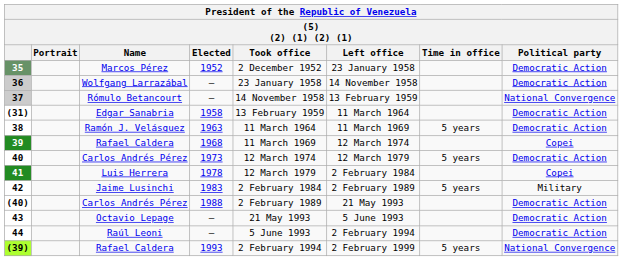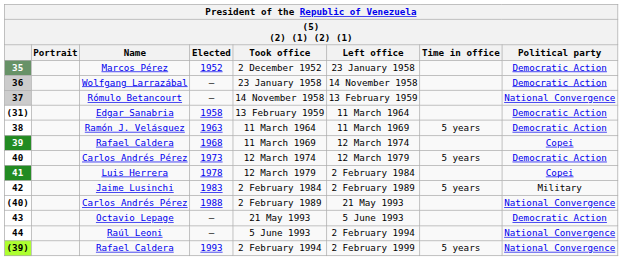(40) | Political party: Democratic Action -> National Convergence
44 | Political party: Democratic Action -> National Convergence
